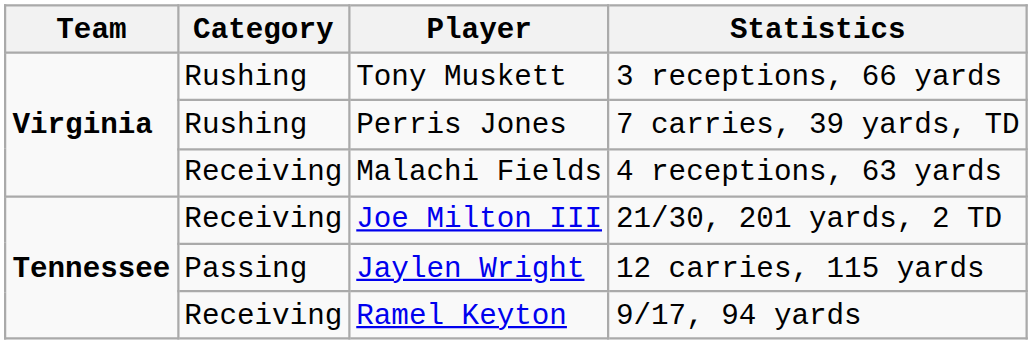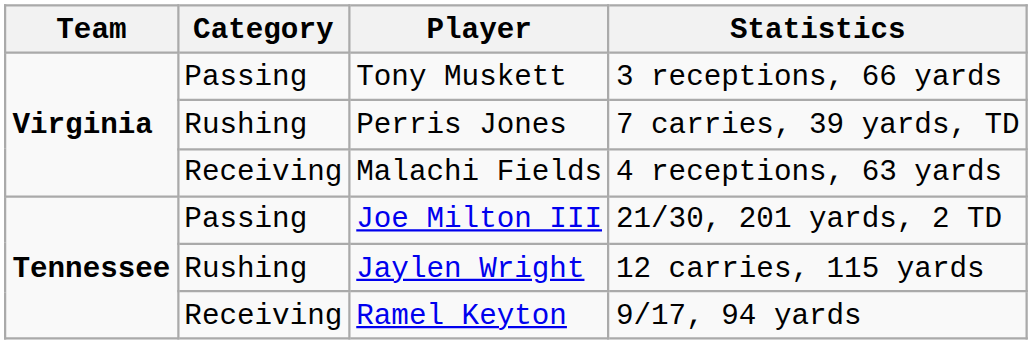Tony Muskett | Category: Rushing -> Passing
Joe Milton III | Category: Receiving -> Passing
Jaylen Wright | Category: Passing -> Rushing
